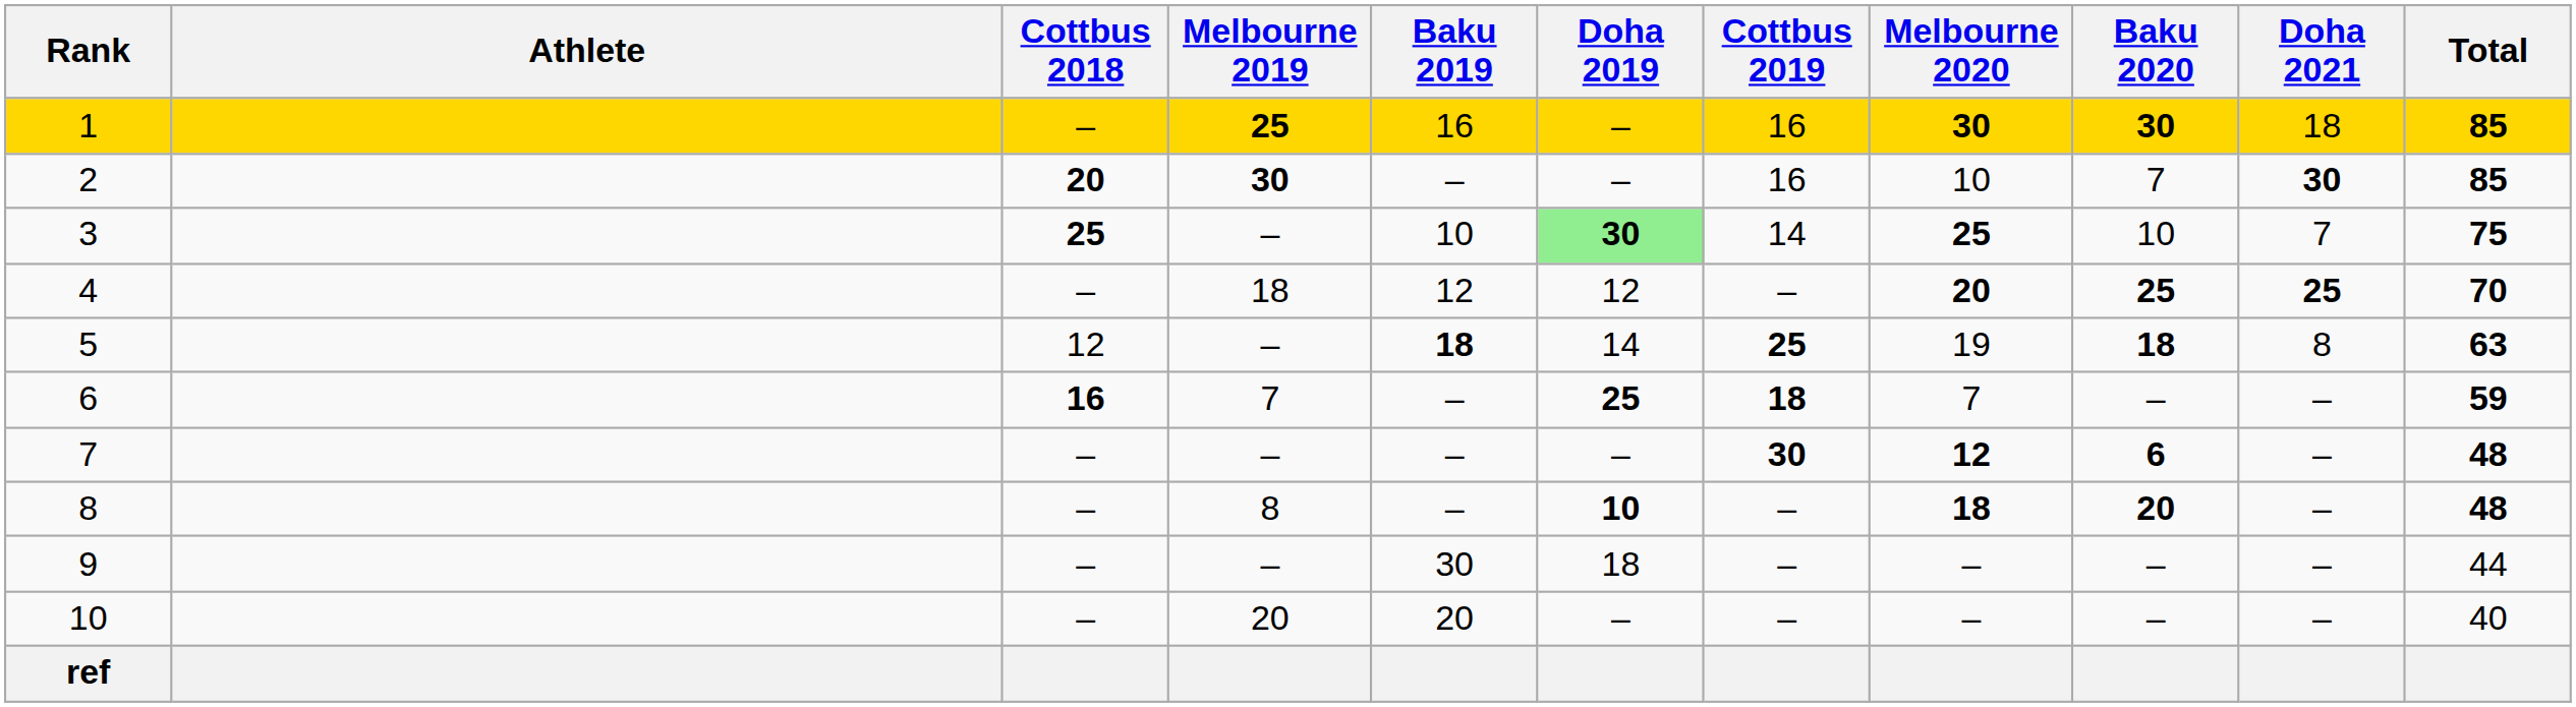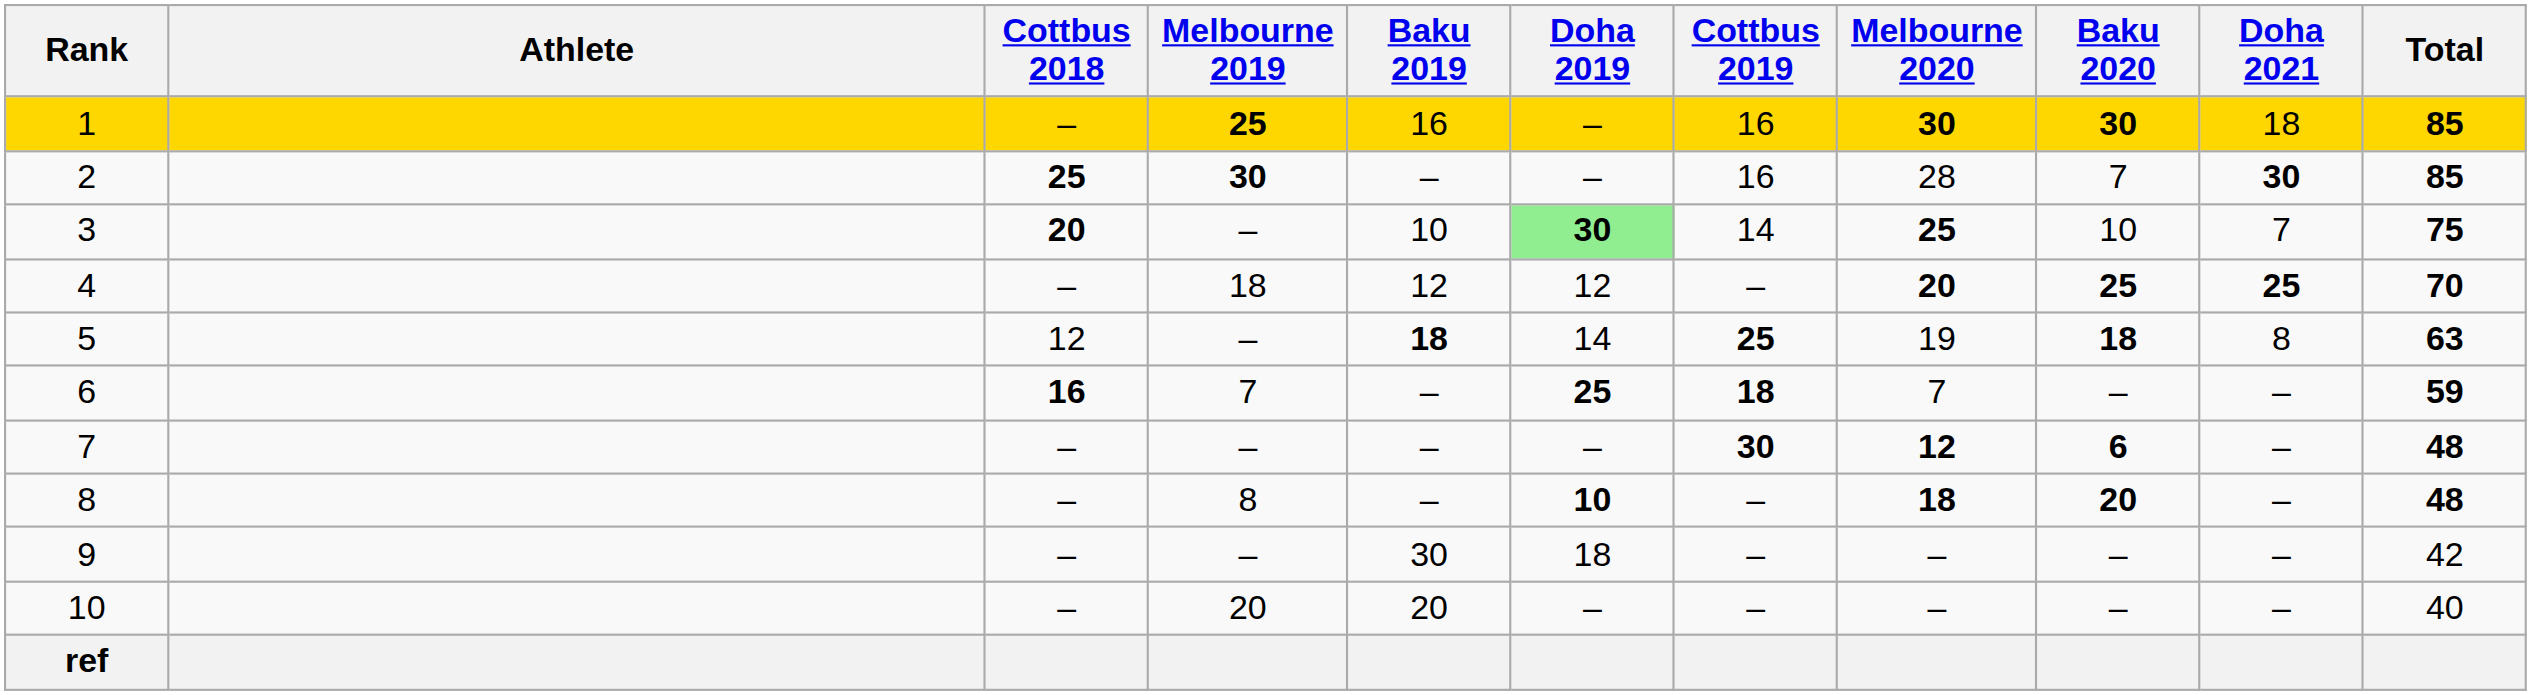2 | Cottbus 2018: 20 -> 25
2 | Melbourne 2020: 10 -> 28
3 | Cottbus 2018: 25 -> 20
9 | Total: 44 -> 42
